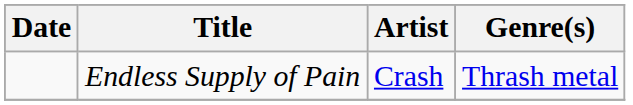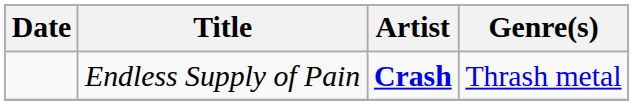Endless Supply of Pain | Artist: normal -> bold
